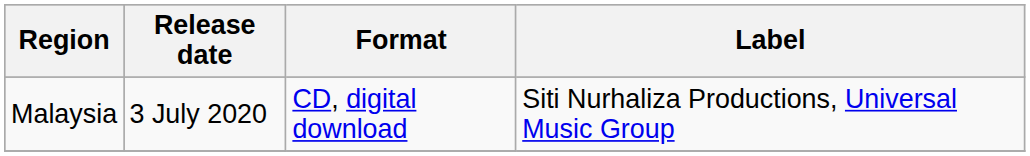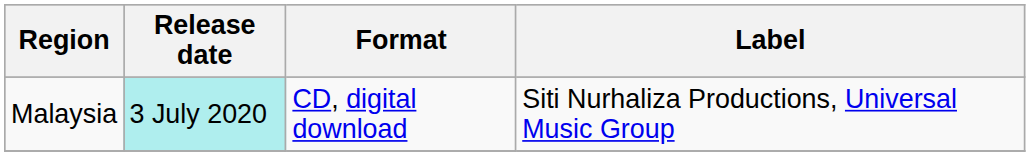Malaysia | Release date: no background -> paleturquoise background
